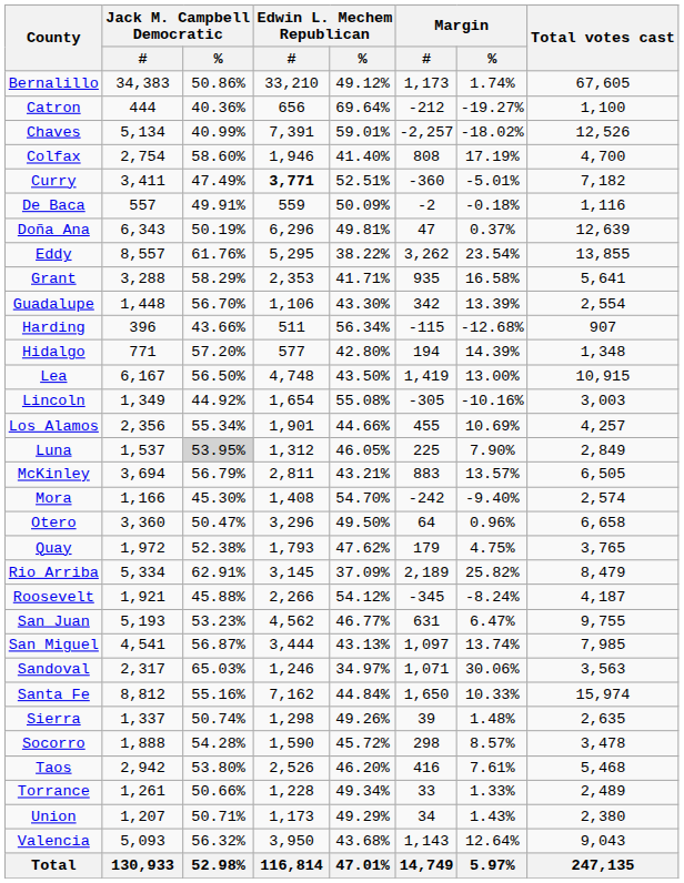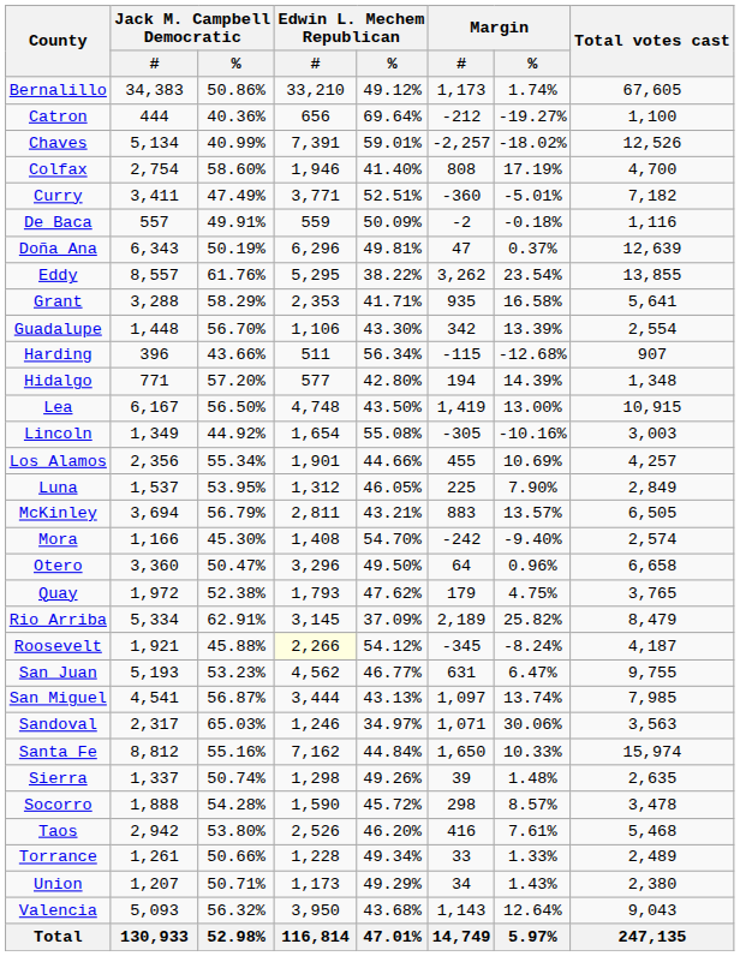Curry | Edwin L. Mechem Republican / #: bold -> normal
Luna | Jack M. Campbell Democratic / %: lightgrey background -> no background
Roosevelt | Edwin L. Mechem Republican / #: no background -> lightyellow background
